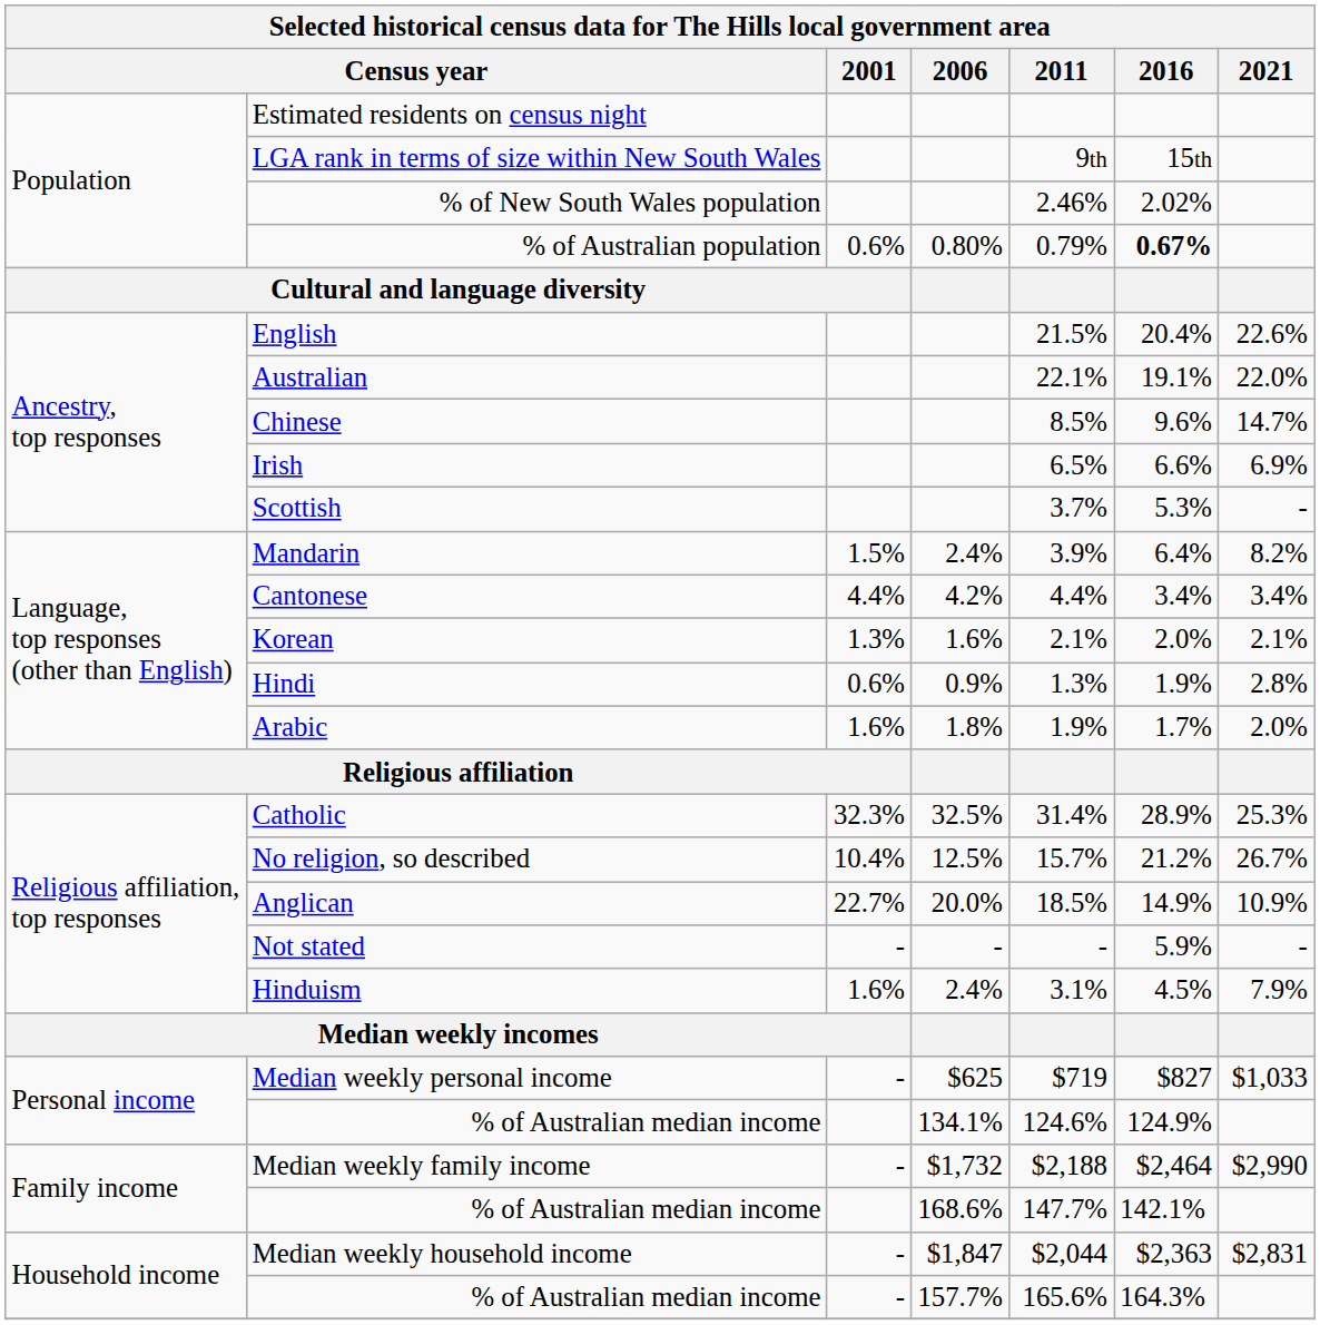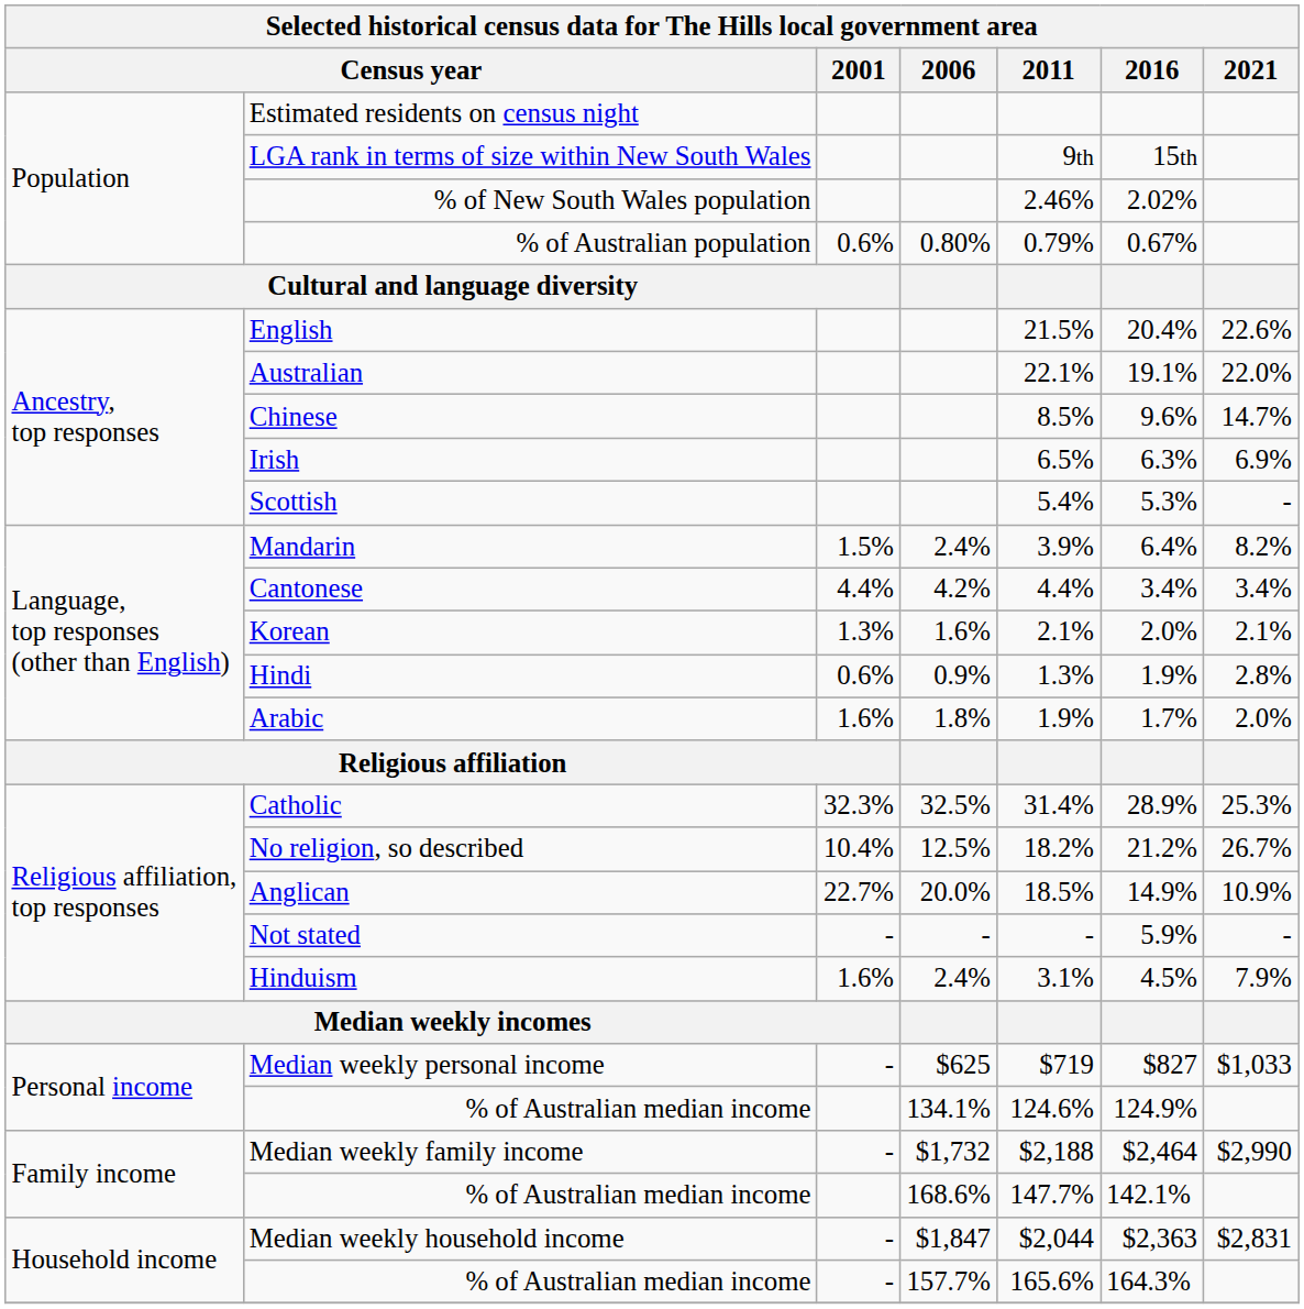% of Australian population | 2016: bold -> normal
Irish | 2016: 6.6% -> 6.3%
Scottish | 2011: 3.7% -> 5.4%
No religion, so described | 2011: 15.7% -> 18.2%
